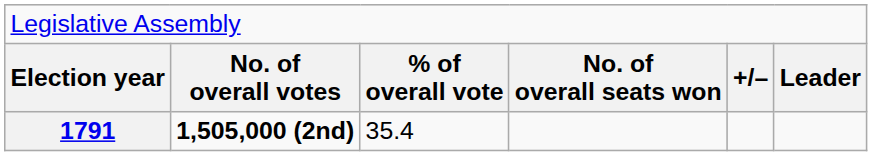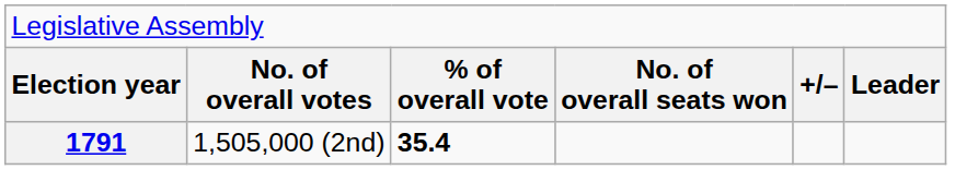1791 | column 2: bold -> normal
1791 | column 3: normal -> bold
